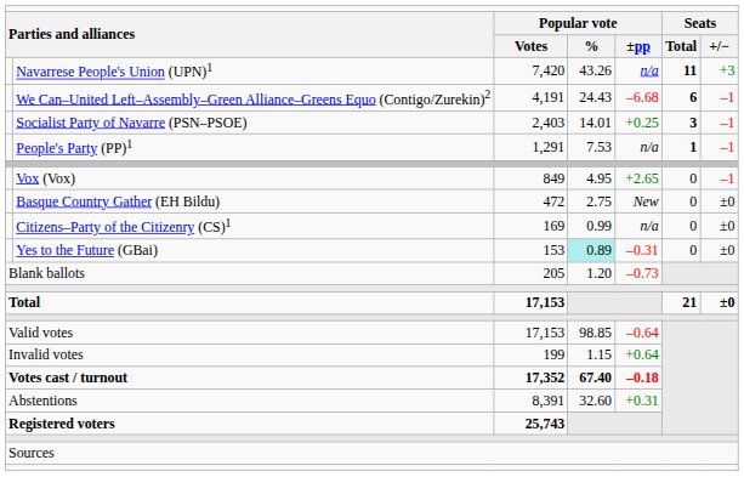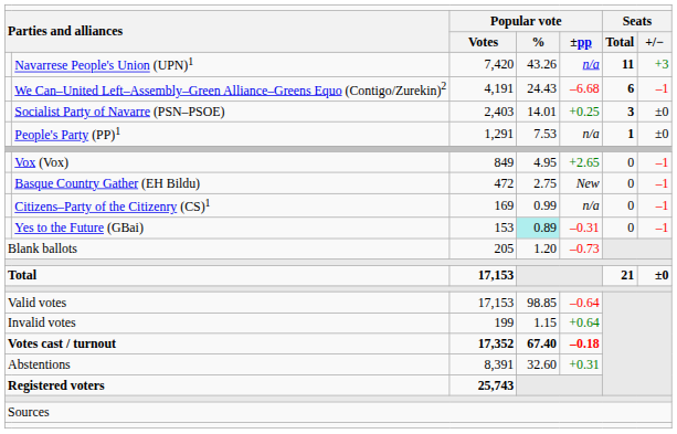Socialist Party of Navarre (PSN–PSOE) | column 7: –1 -> ±0
People's Party (PP)1 | column 7: –1 -> ±0
Basque Country Gather (EH Bildu) | column 7: ±0 -> –1
Citizens–Party of the Citizenry (CS)1 | column 7: ±0 -> –1
Yes to the Future (GBai) | column 7: ±0 -> –1
